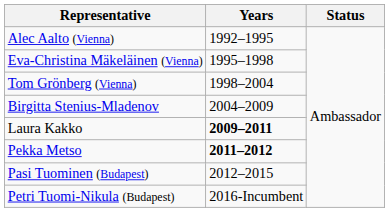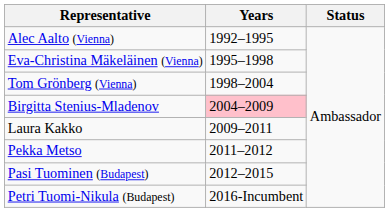Birgitta Stenius-Mladenov | Years: no background -> pink background
Laura Kakko | Years: bold -> normal
Pekka Metso | Years: bold -> normal
